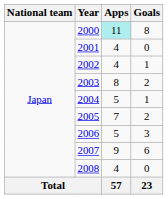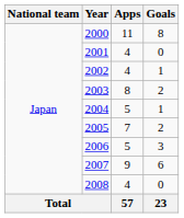2000 | Apps: paleturquoise background -> no background
